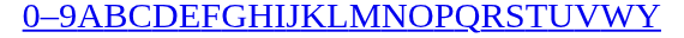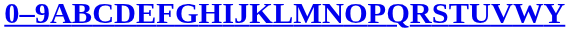row 1 | column 1: normal -> bold
